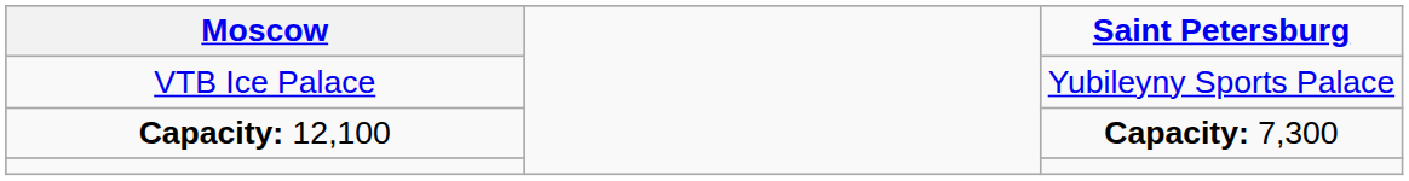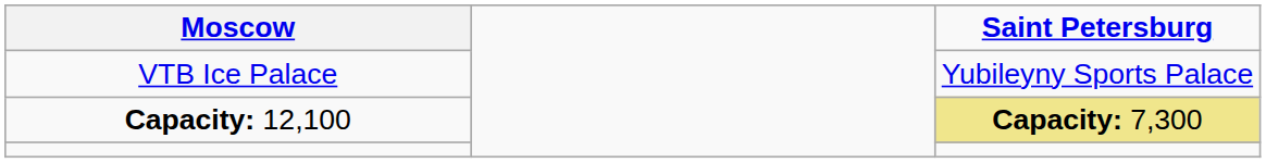Capacity: 12,100 | Saint Petersburg: no background -> khaki background
